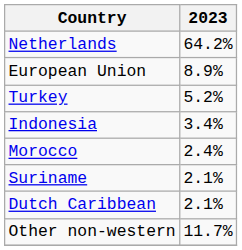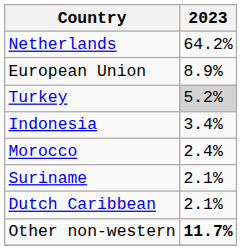Turkey | 2023: no background -> lightgrey background
Other non-western | 2023: normal -> bold
